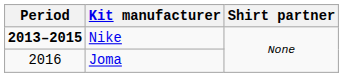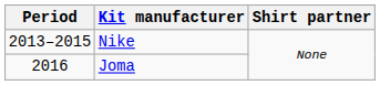Nike | Period: bold -> normal
